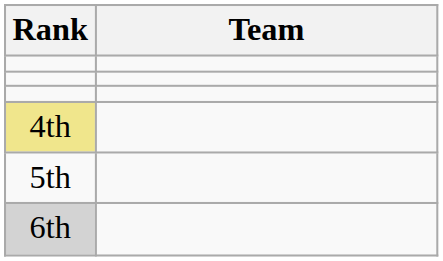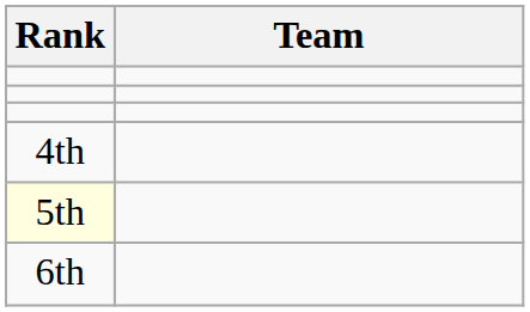row 5 | Rank: khaki background -> no background
row 6 | Rank: no background -> lightyellow background
row 7 | Rank: lightgrey background -> no background
